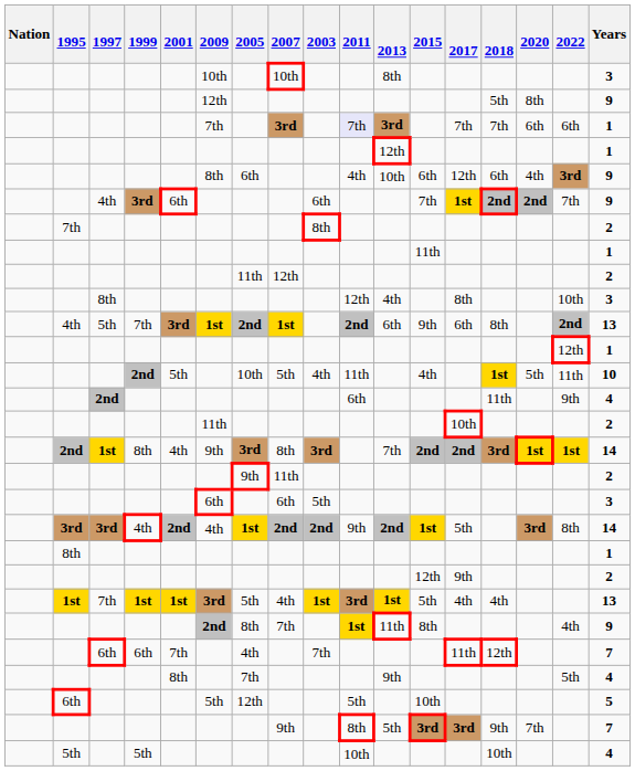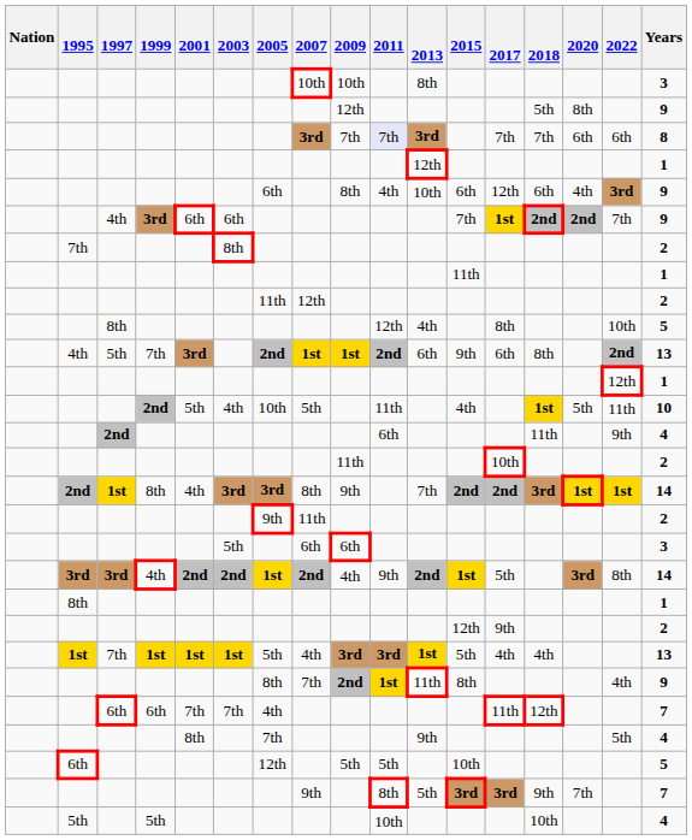columns swapped: 2003 <-> 2009
row 4 | Years: 1 -> 8
row 11 | Years: 3 -> 5
